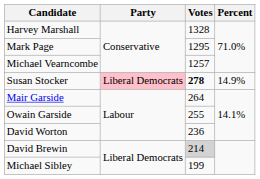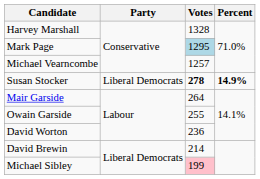Mark Page | Votes: no background -> lightblue background
Susan Stocker | Party: pink background -> no background
Susan Stocker | Percent: normal -> bold
David Brewin | Votes: lightgrey background -> no background
Michael Sibley | Votes: no background -> pink background
